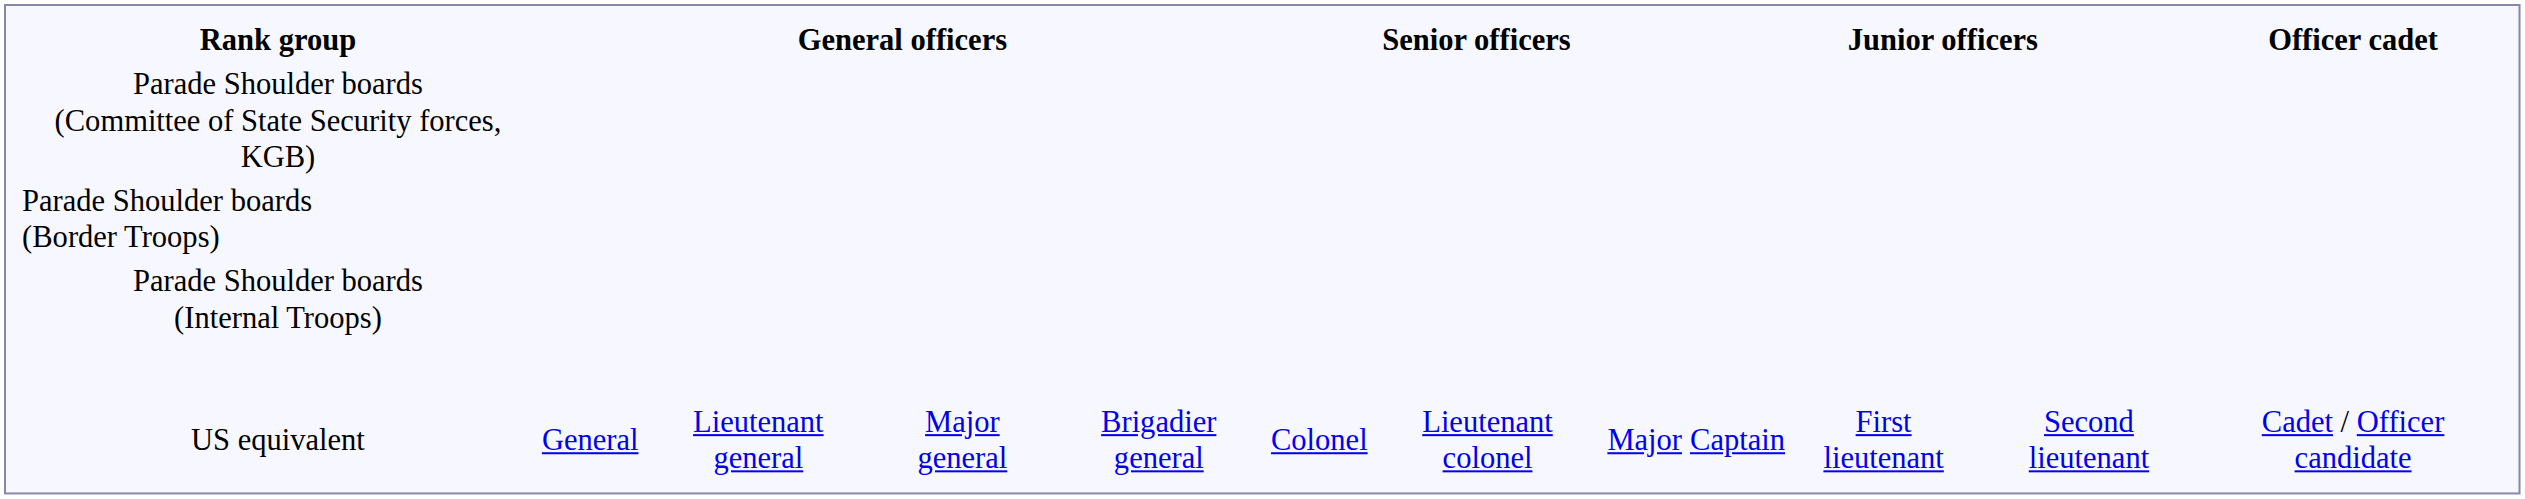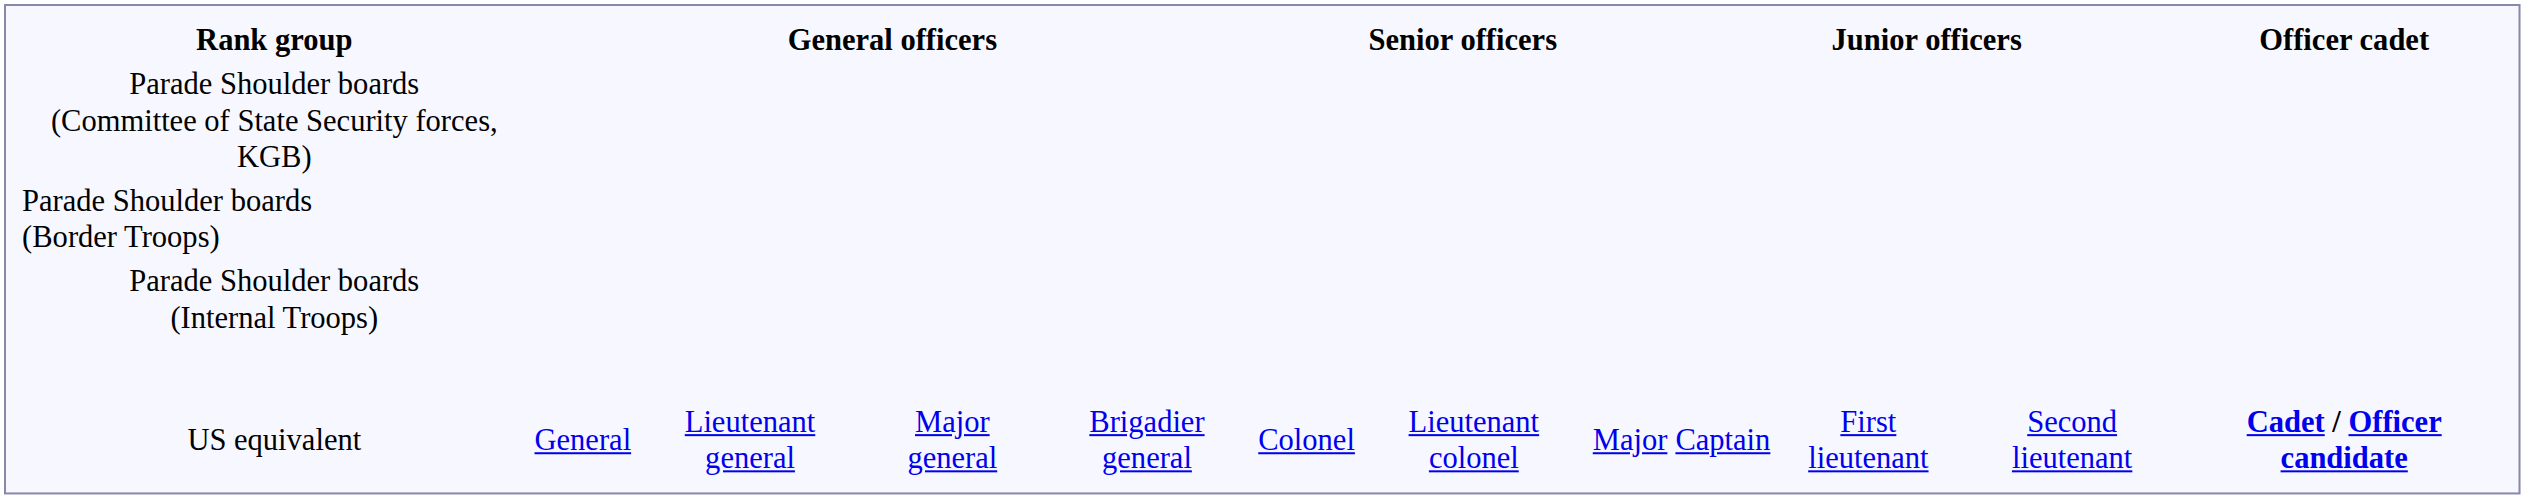US equivalent | Officer cadet: normal -> bold
